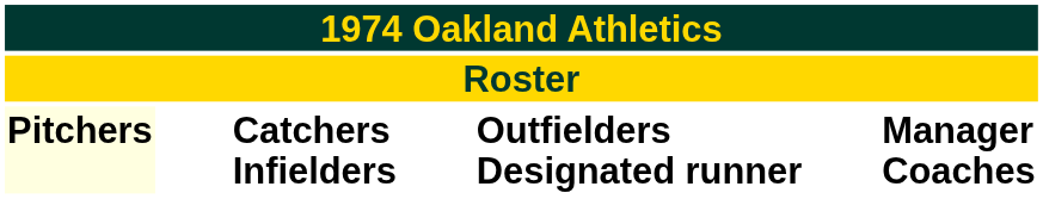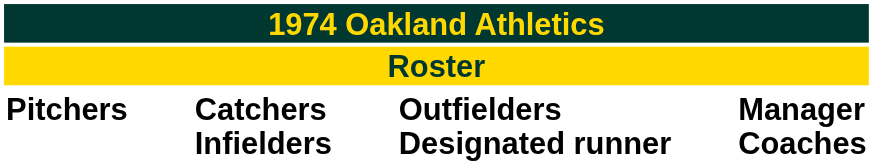Pitchers | column 1: lightyellow background -> no background
